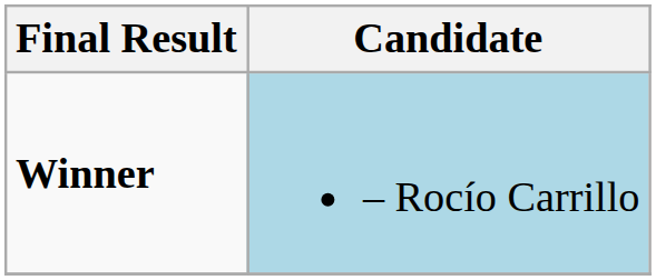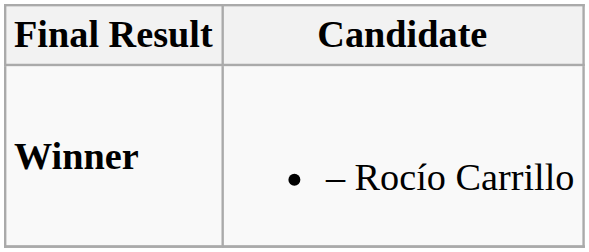Winner | Candidate: lightblue background -> no background
